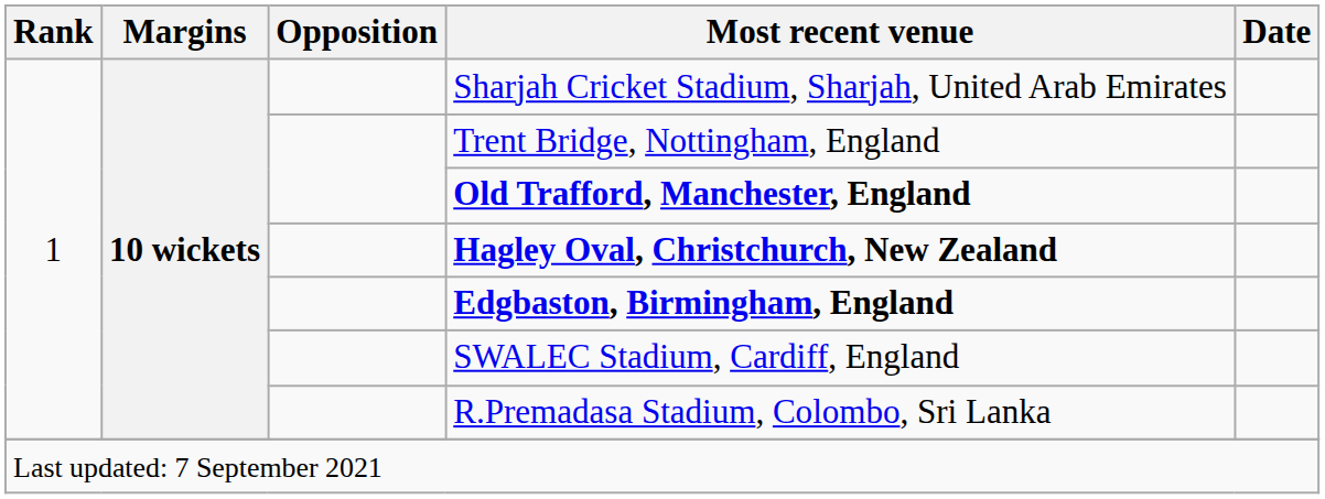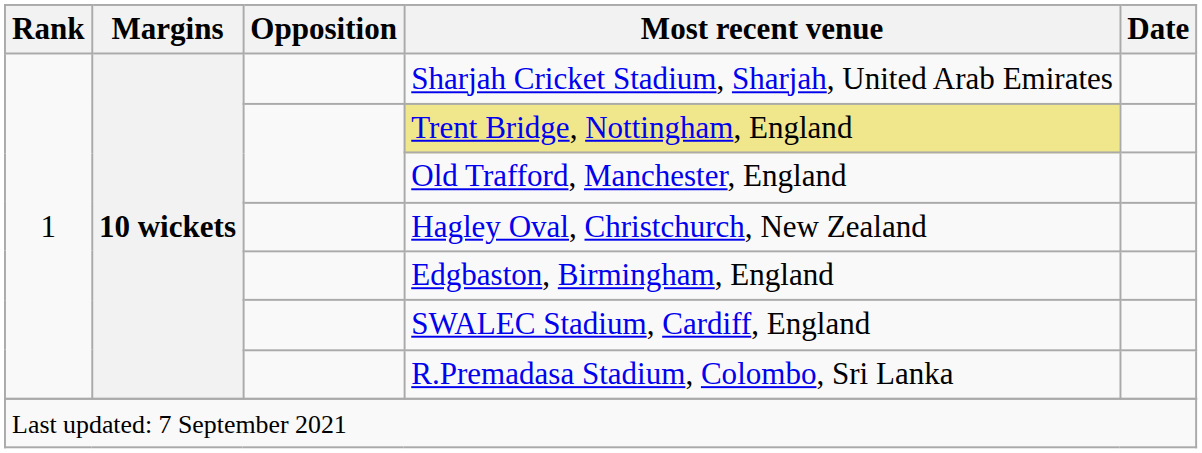Trent Bridge, Nottingham, England | Most recent venue: no background -> khaki background
Old Trafford, Manchester, England | Most recent venue: bold -> normal
Hagley Oval, Christchurch, New Zealand | Most recent venue: bold -> normal
Edgbaston, Birmingham, England | Most recent venue: bold -> normal
